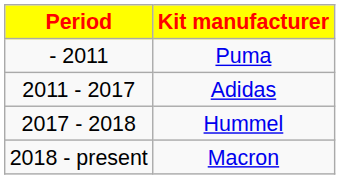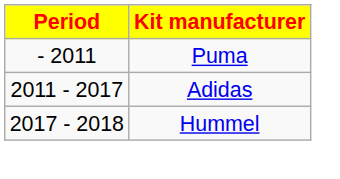- row: 2018 - present | Macron
